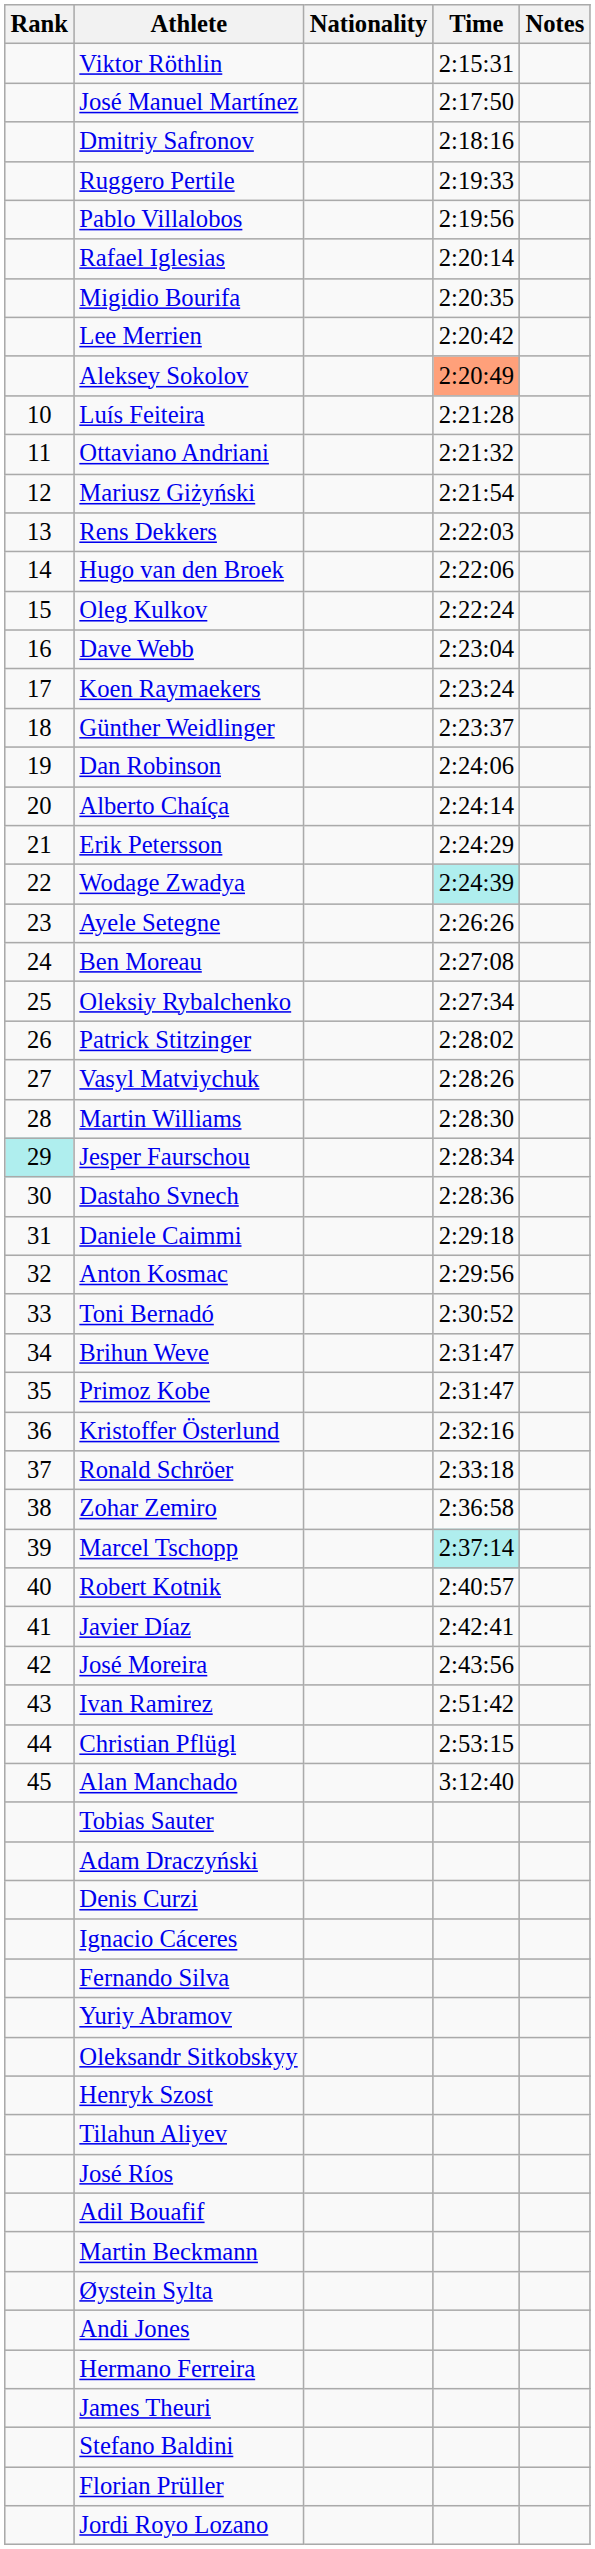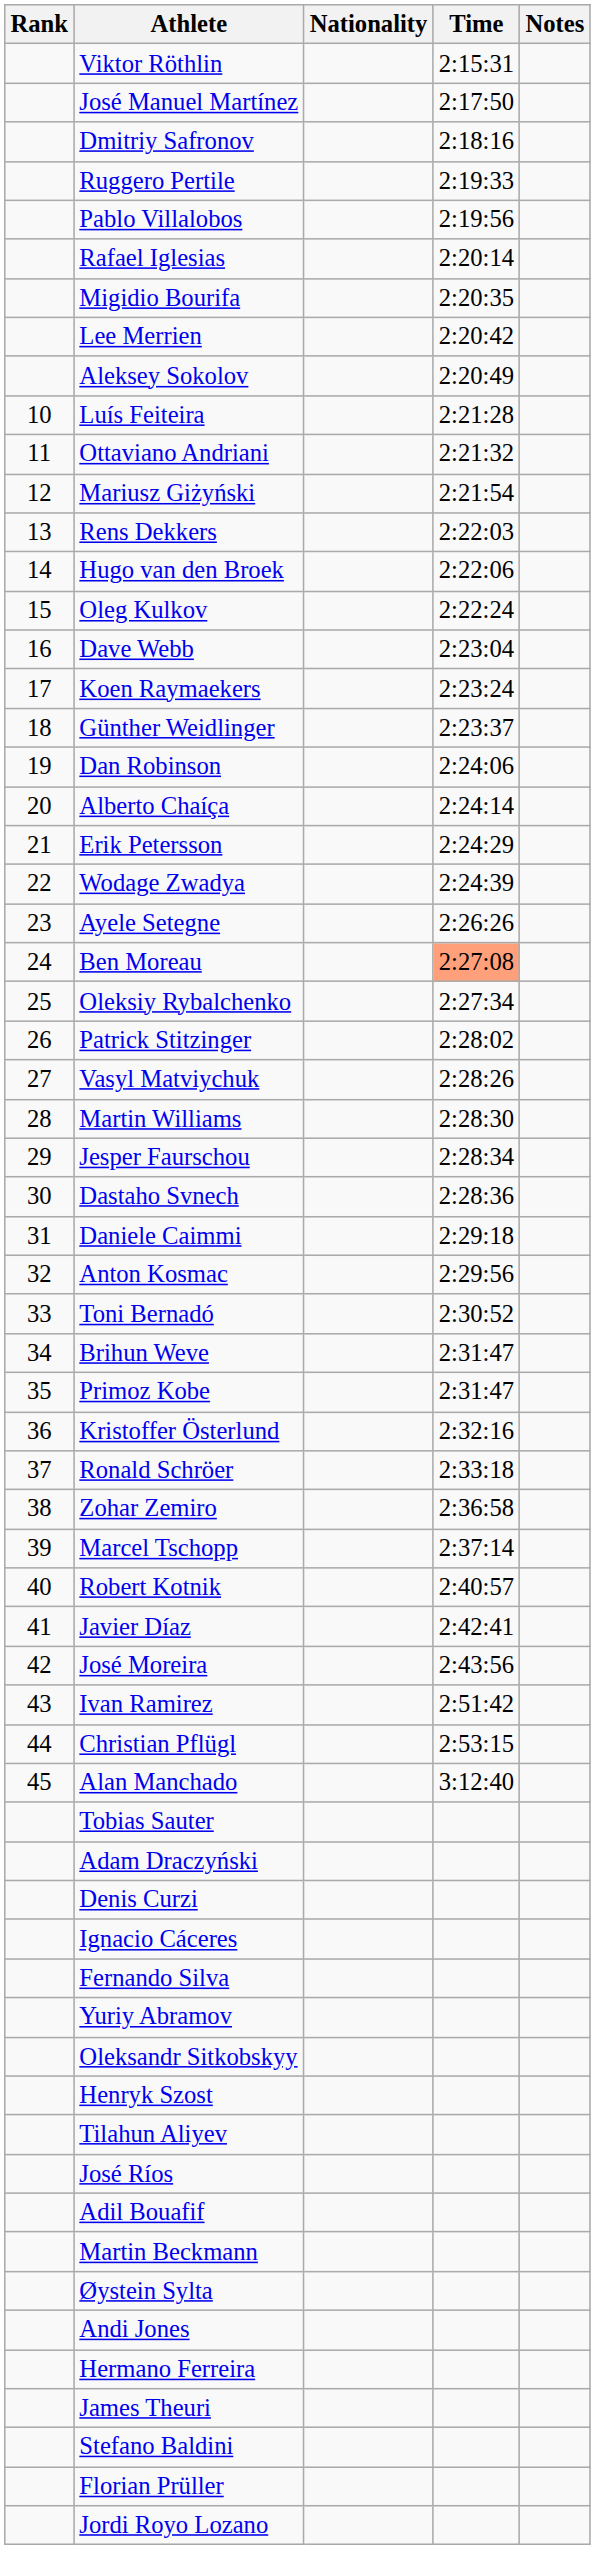Aleksey Sokolov | Time: lightsalmon background -> no background
Wodage Zwadya | Time: paleturquoise background -> no background
Ben Moreau | Time: no background -> lightsalmon background
Jesper Faurschou | Rank: paleturquoise background -> no background
Marcel Tschopp | Time: paleturquoise background -> no background
